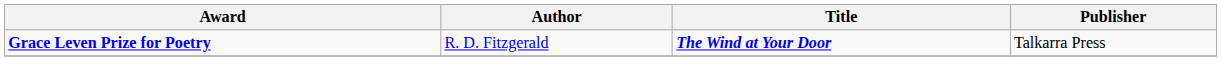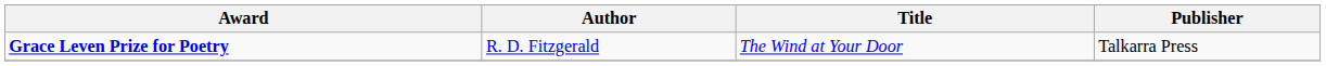Grace Leven Prize for Poetry | Title: bold -> normal
